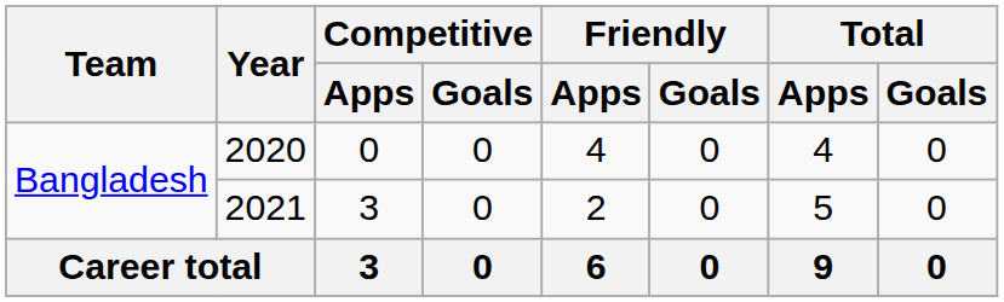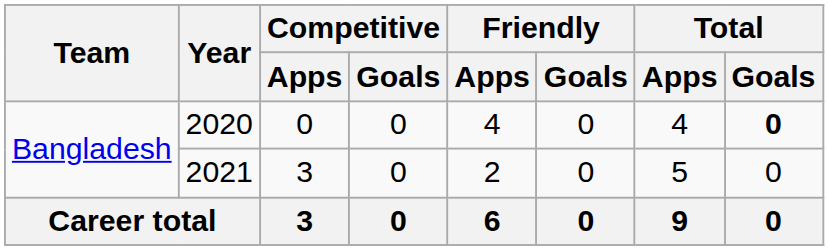2020 | Total / Goals: normal -> bold
